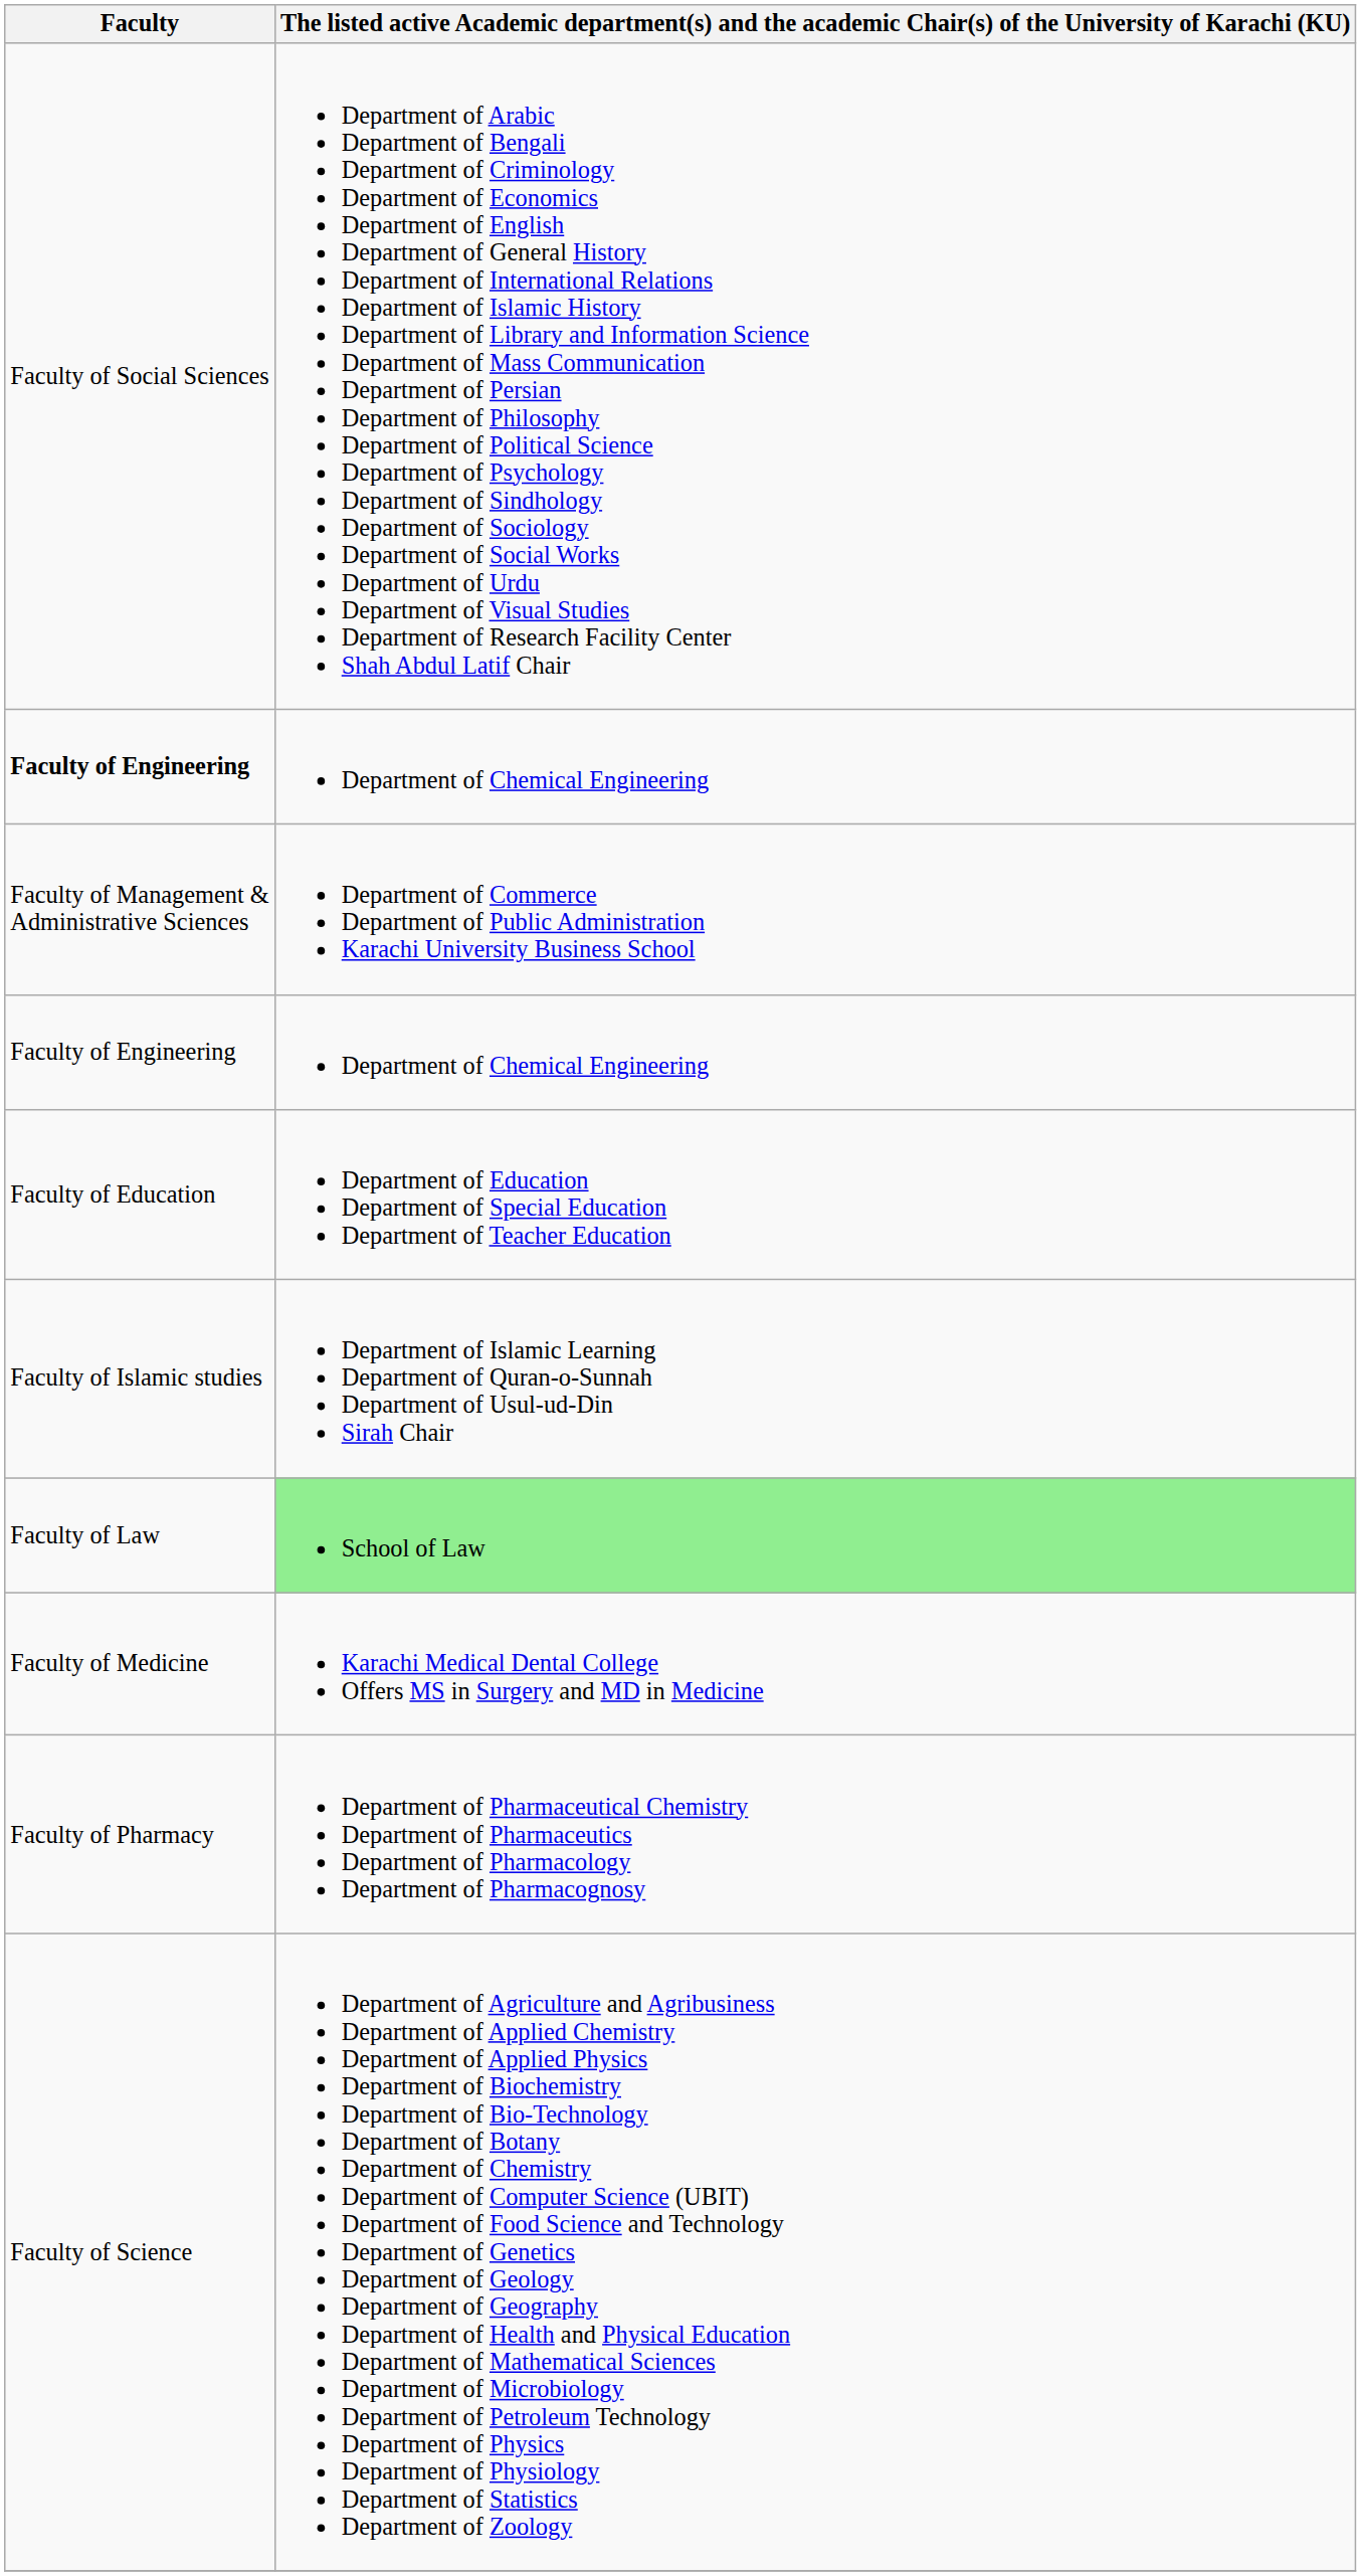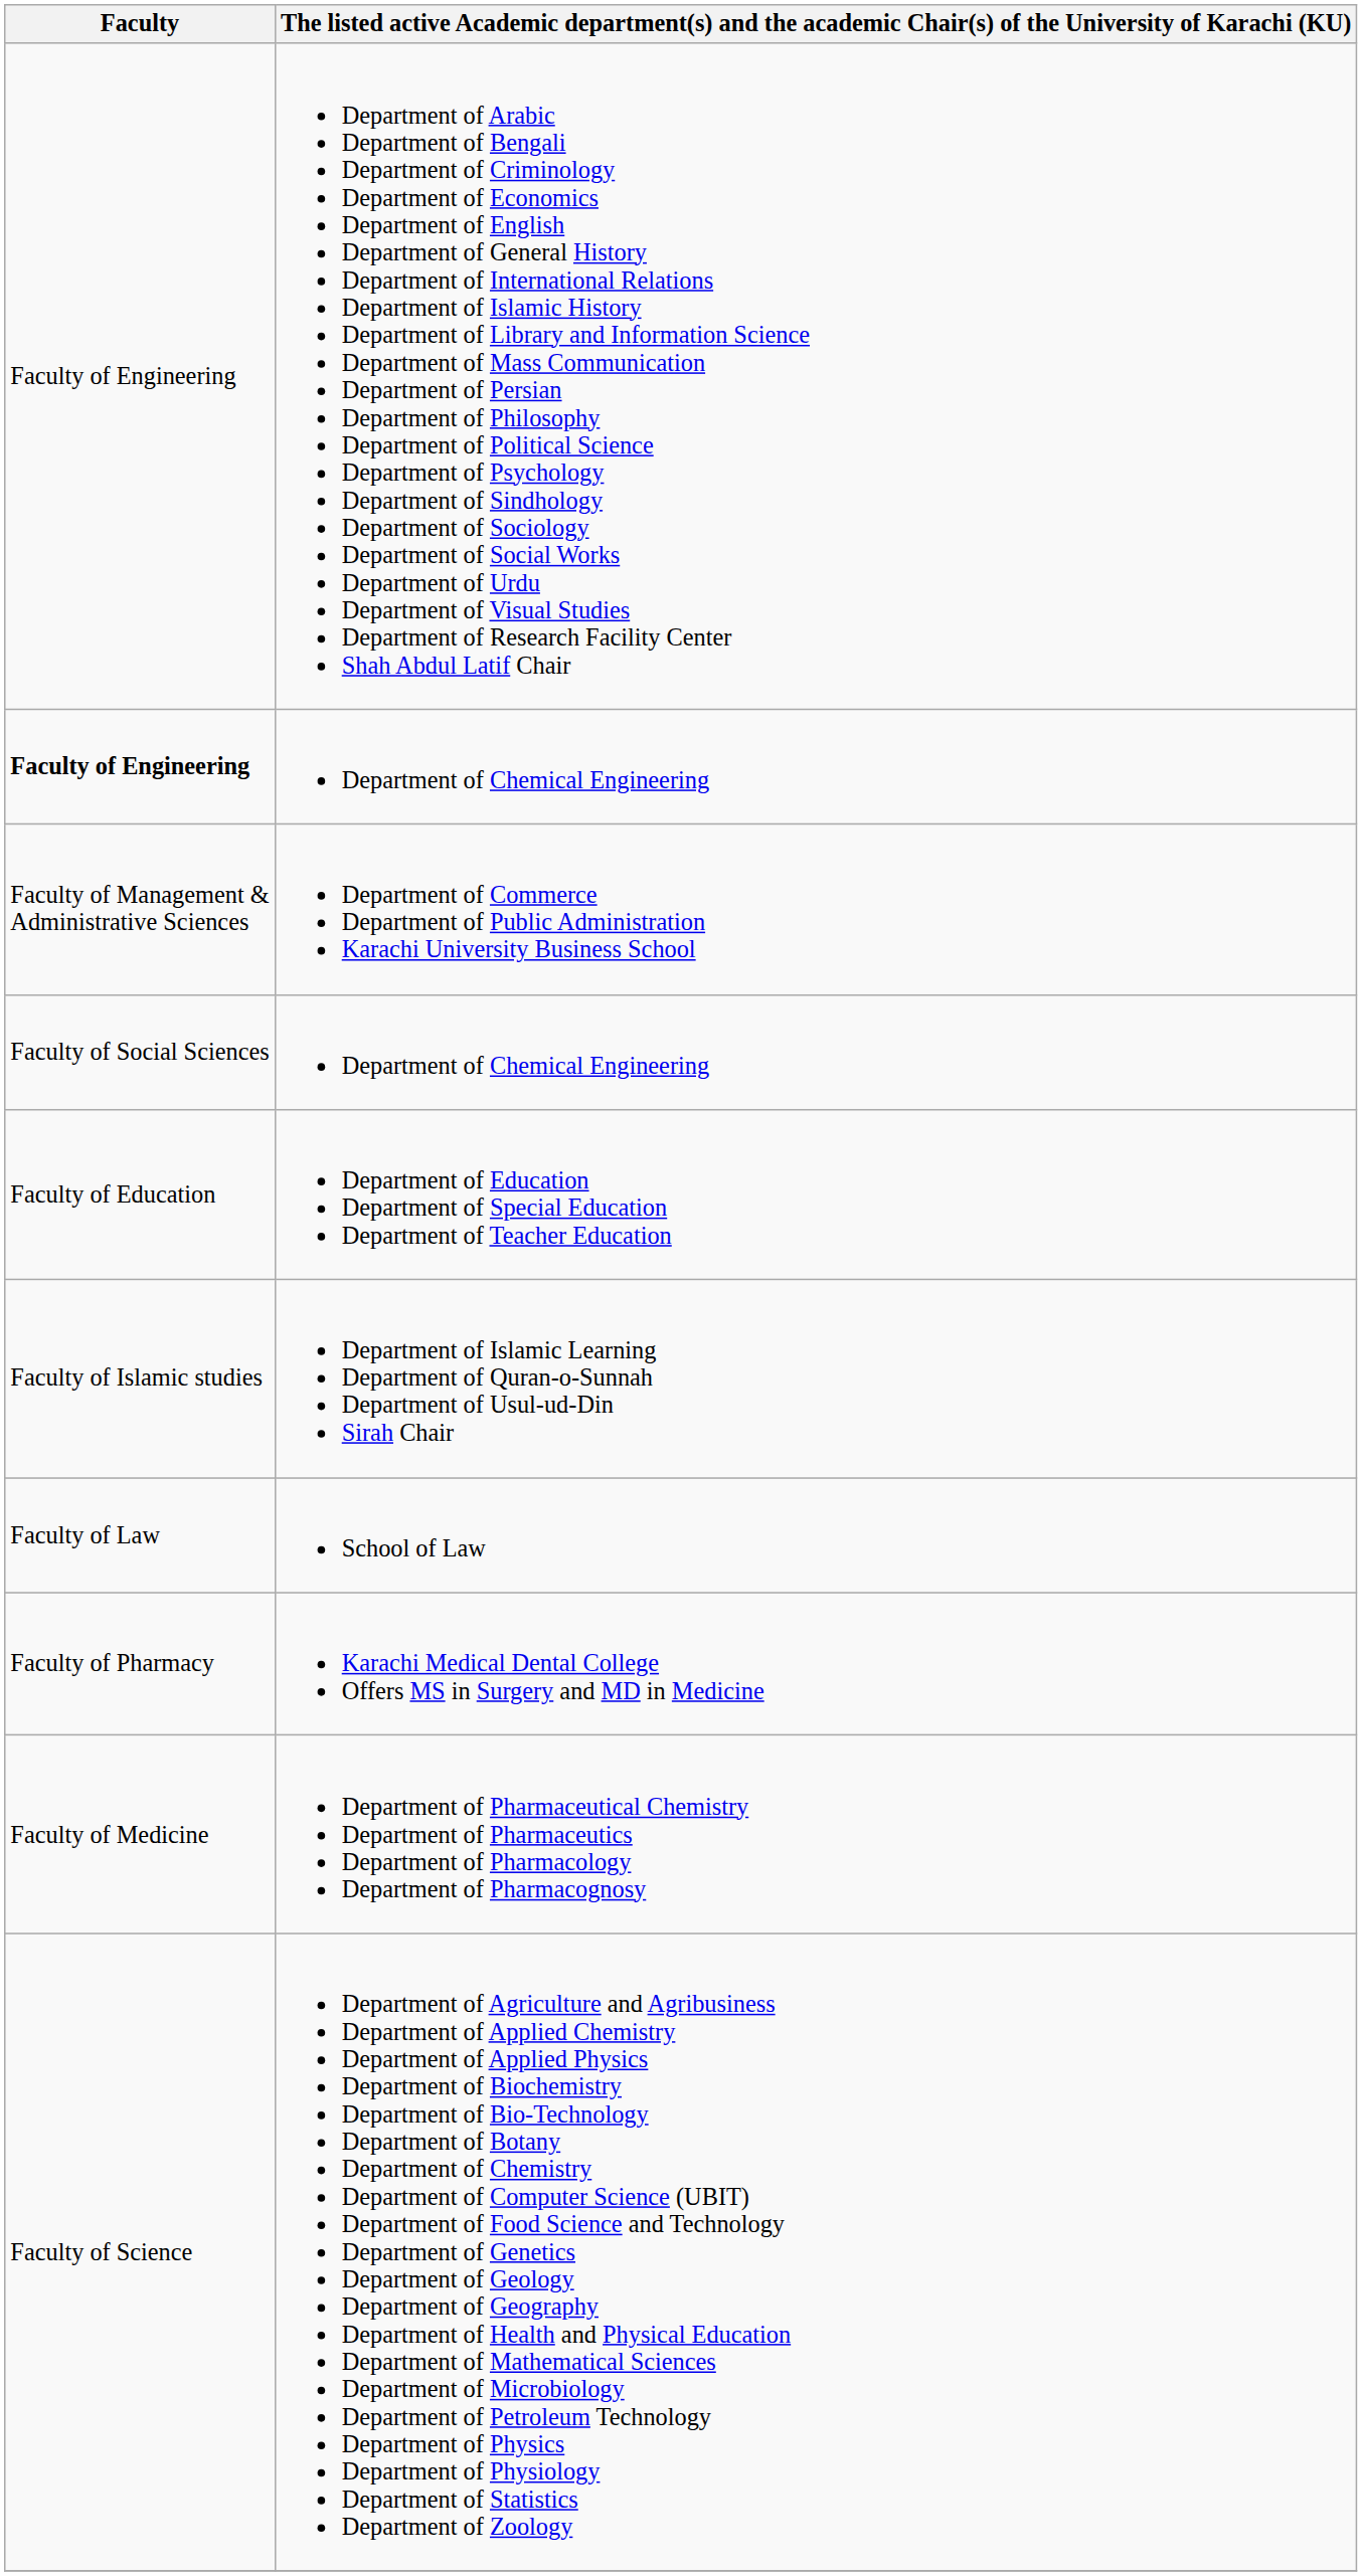row 2 | Faculty: Faculty of Social Sciences -> Faculty of Engineering
row 5 | Faculty: Faculty of Engineering -> Faculty of Social Sciences
row 8 | column 2: lightgreen background -> no background
row 9 | Faculty: Faculty of Medicine -> Faculty of Pharmacy
row 10 | Faculty: Faculty of Pharmacy -> Faculty of Medicine
